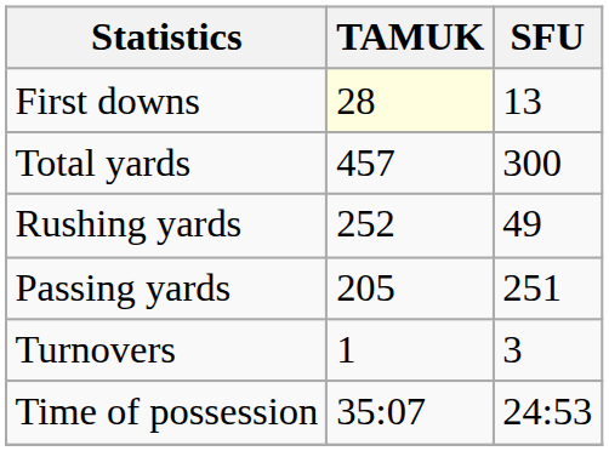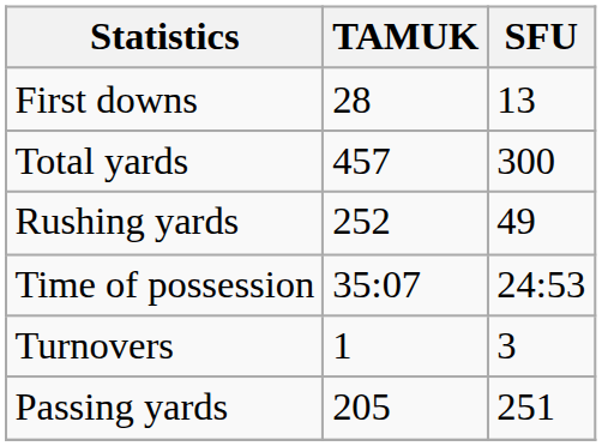First downs | TAMUK: lightyellow background -> no background
rows swapped: Passing yards <-> Time of possession
